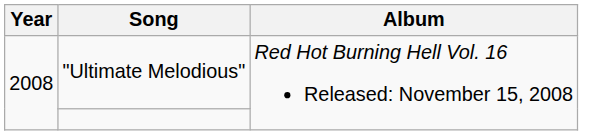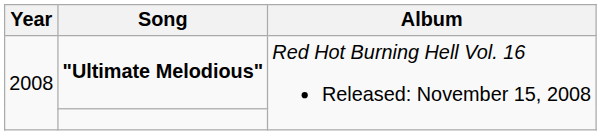"Ultimate Melodious" | Song: normal -> bold
